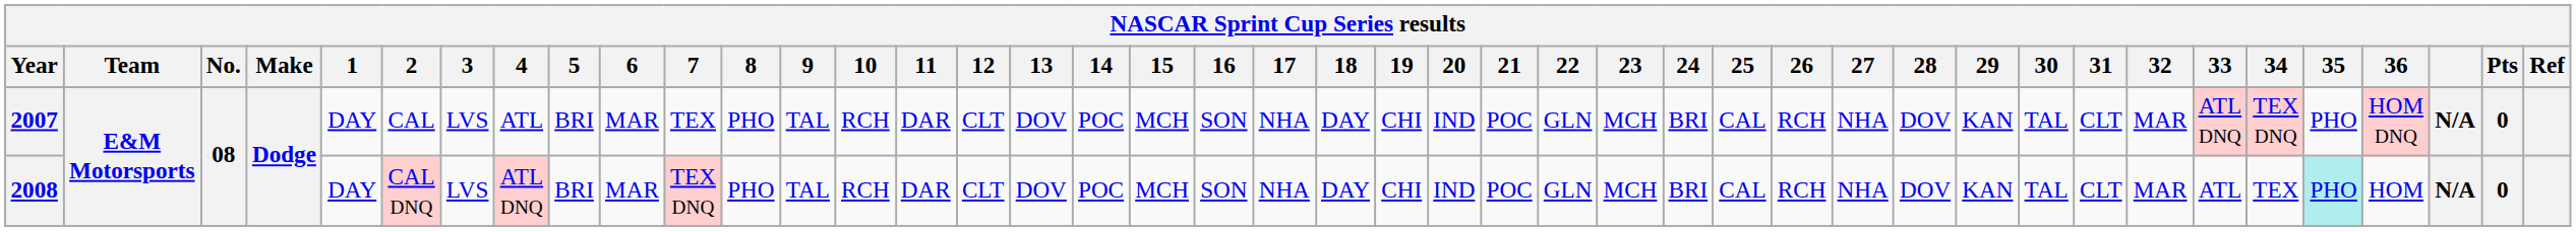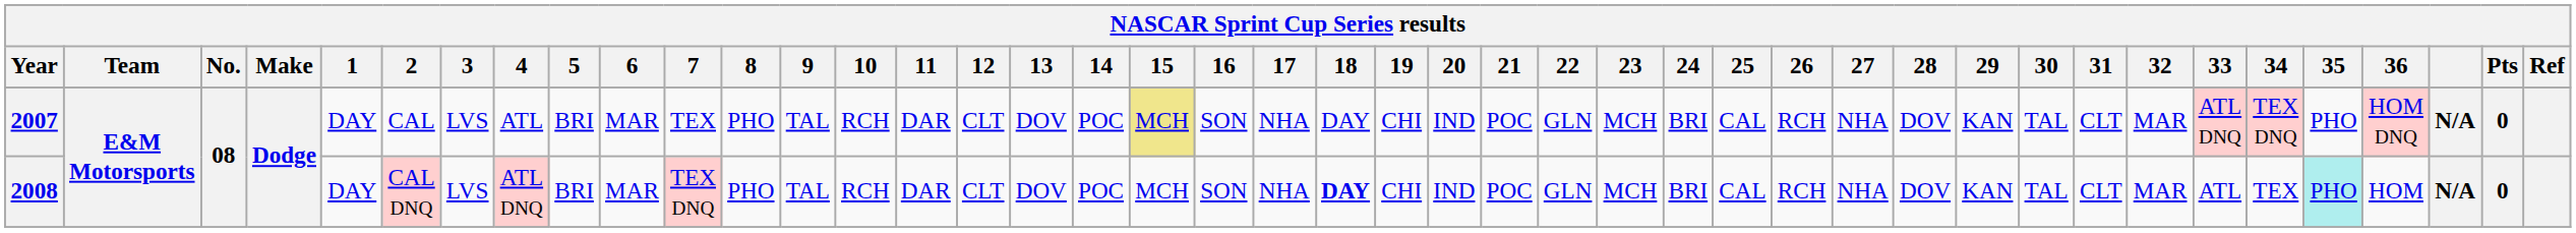2007 | 15: no background -> khaki background
2008 | 18: normal -> bold
